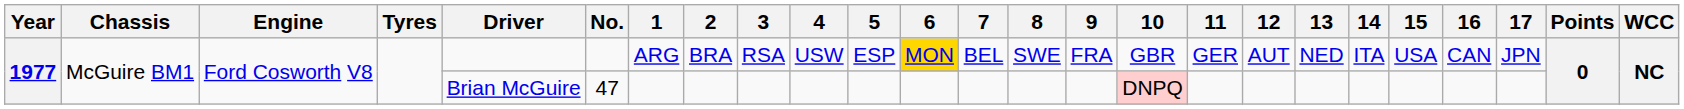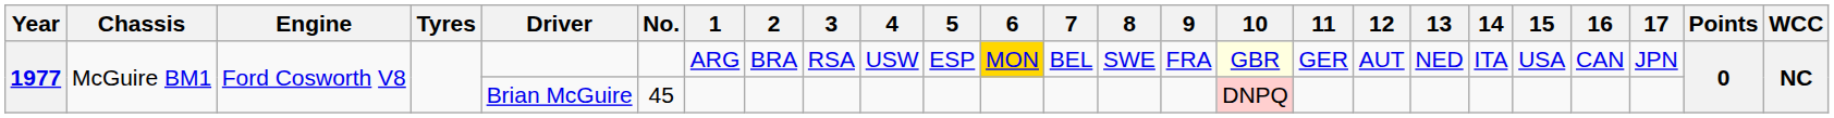row 2 | 10: no background -> lightyellow background
row 3 | No.: 47 -> 45
